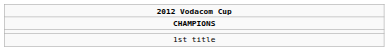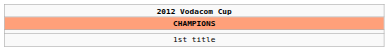row 2 | column 1: no background -> lightsalmon background
